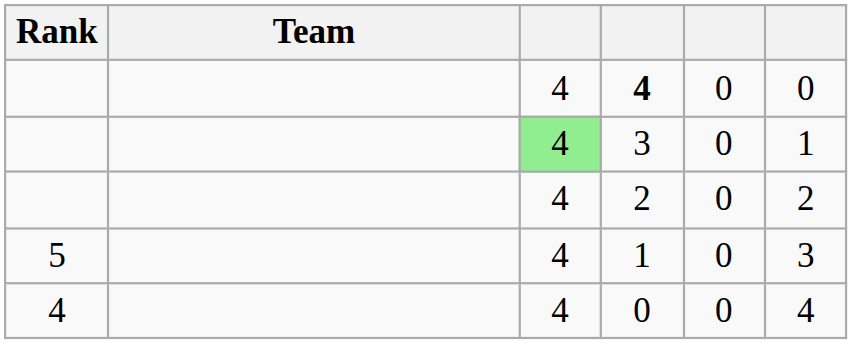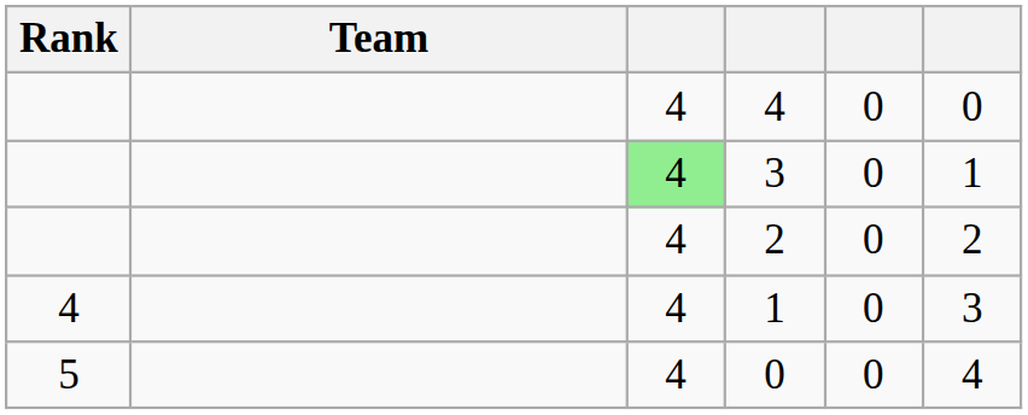row 2 | column 4: bold -> normal
row 5 | Rank: 5 -> 4
row 6 | Rank: 4 -> 5
